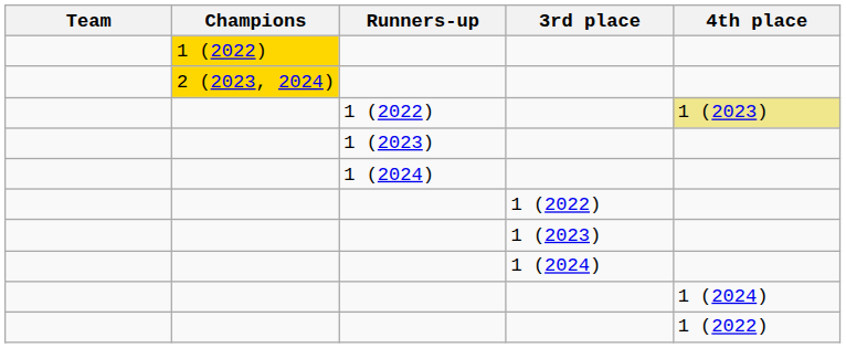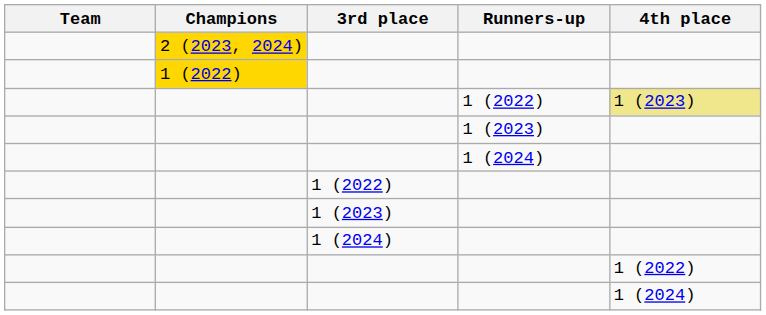columns swapped: Runners-up <-> 3rd place
row 2 | Champions: 1 (2022) -> 2 (2023, 2024)
row 3 | Champions: 2 (2023, 2024) -> 1 (2022)
row 10 | 4th place: 1 (2024) -> 1 (2022)
row 11 | 4th place: 1 (2022) -> 1 (2024)
